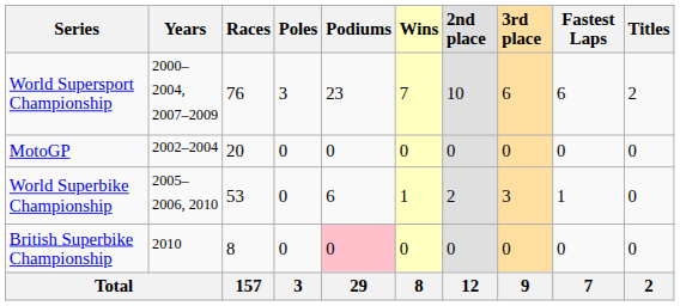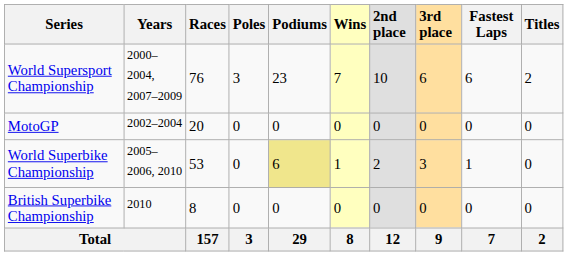World Superbike Championship | Podiums: no background -> khaki background
British Superbike Championship | Podiums: pink background -> no background
